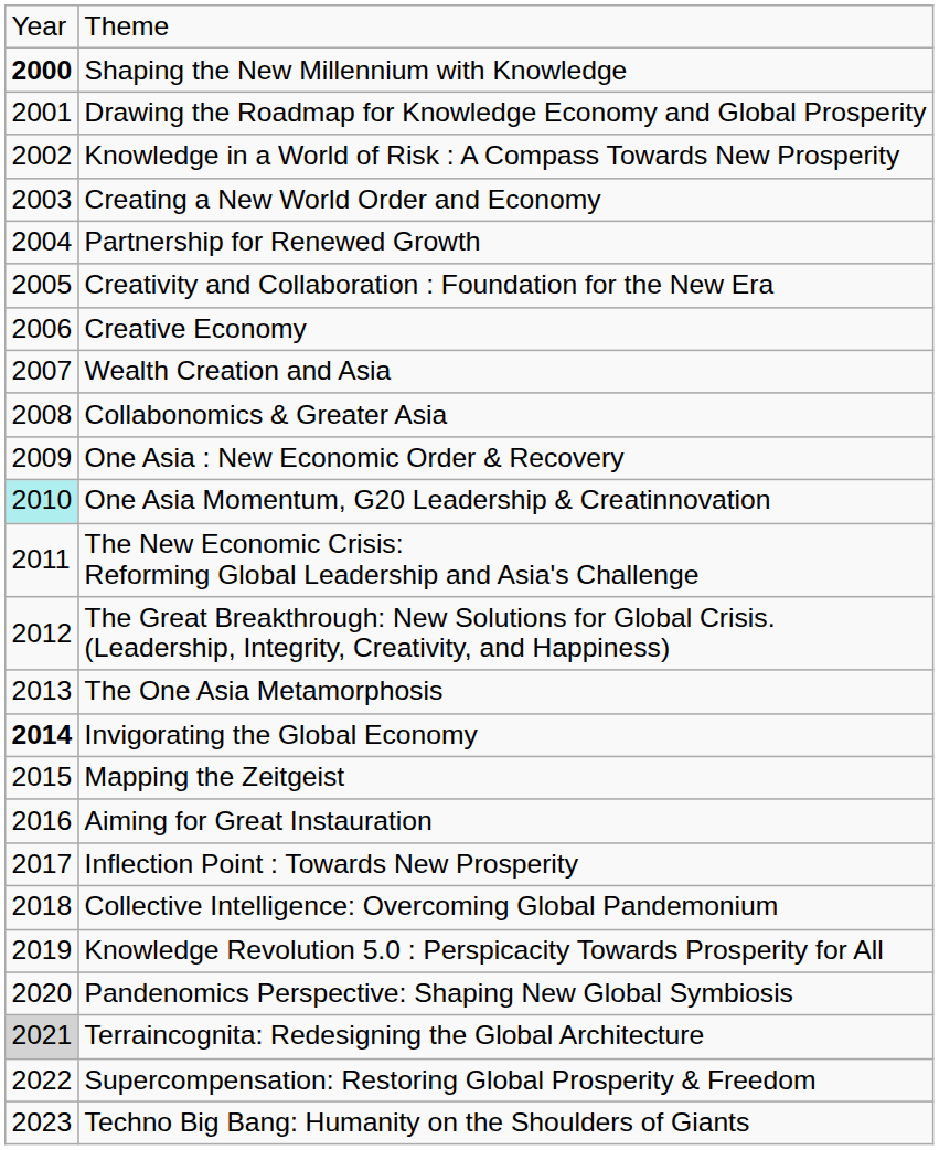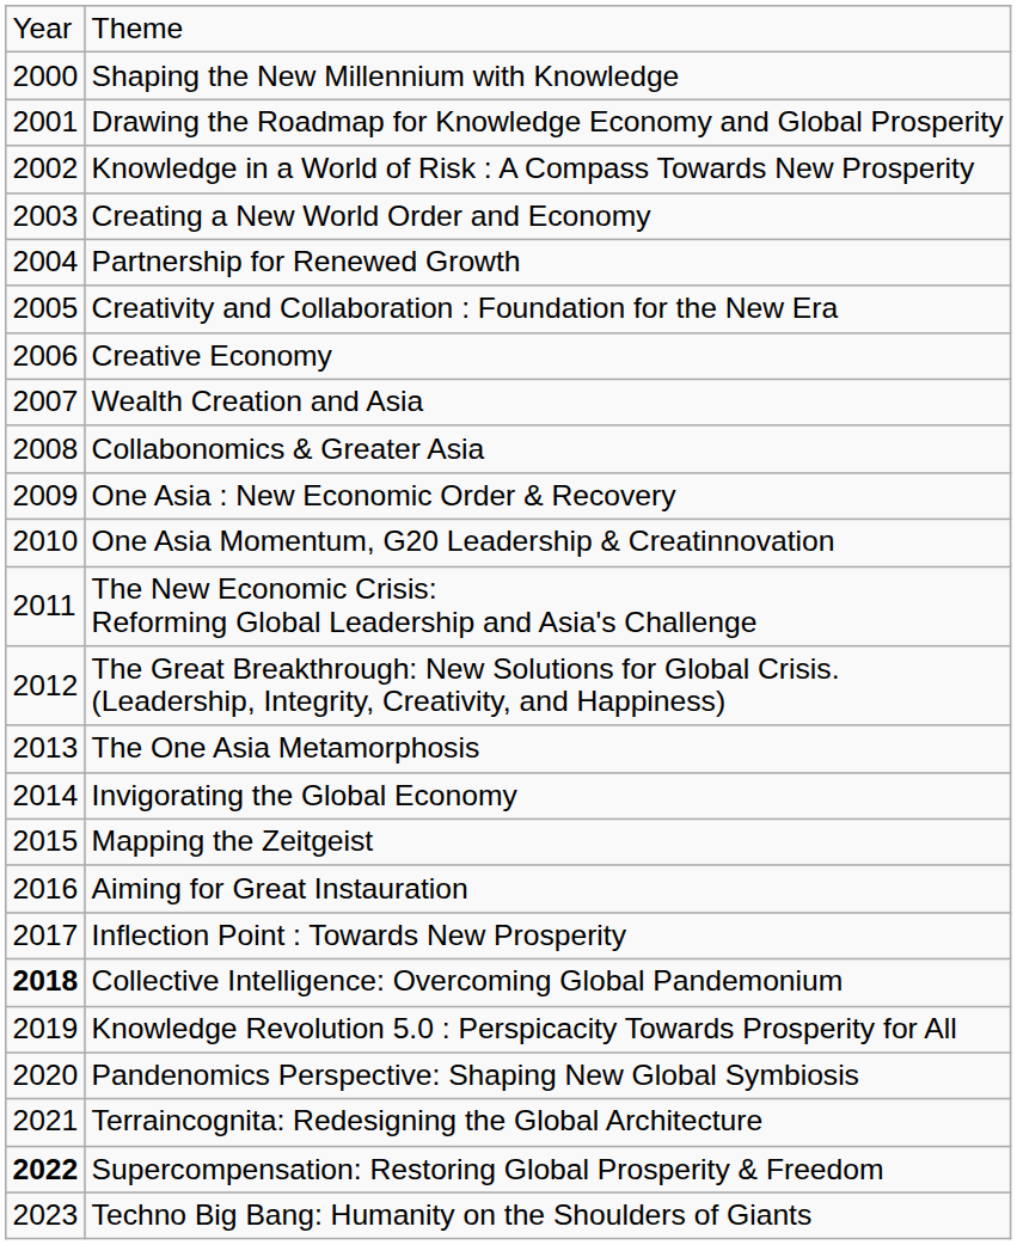Shaping the New Millennium with Knowledge | column 1: bold -> normal
One Asia Momentum, G20 Leadership & Creatinnovation | column 1: paleturquoise background -> no background
Invigorating the Global Economy | column 1: bold -> normal
Collective Intelligence: Overcoming Global Pandemonium | column 1: normal -> bold
Terraincognita: Redesigning the Global Architecture | column 1: lightgrey background -> no background
Supercompensation: Restoring Global Prosperity & Freedom | column 1: normal -> bold
